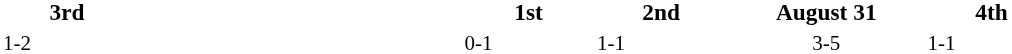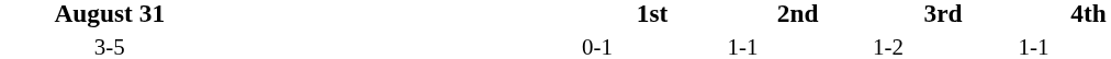columns swapped: August 31 <-> 3rd
